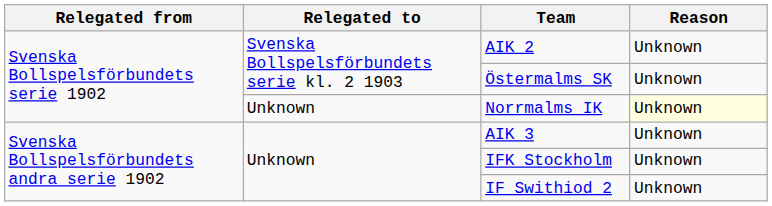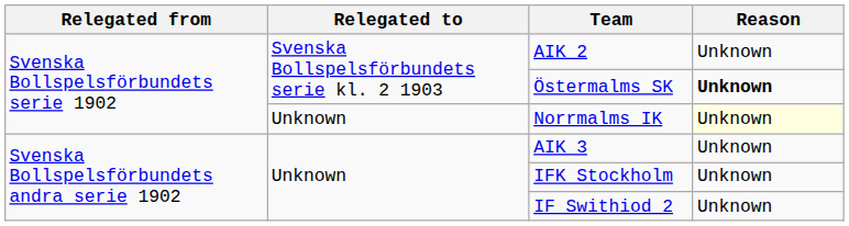Östermalms SK | Reason: normal -> bold
